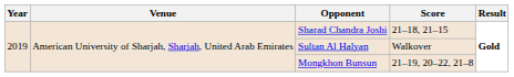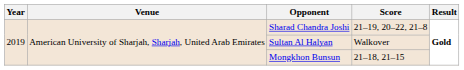Sharad Chandra Joshi | Score: 21–18, 21–15 -> 21–19, 20–22, 21–8
Mongkhon Bunsun | Score: 21–19, 20–22, 21–8 -> 21–18, 21–15
